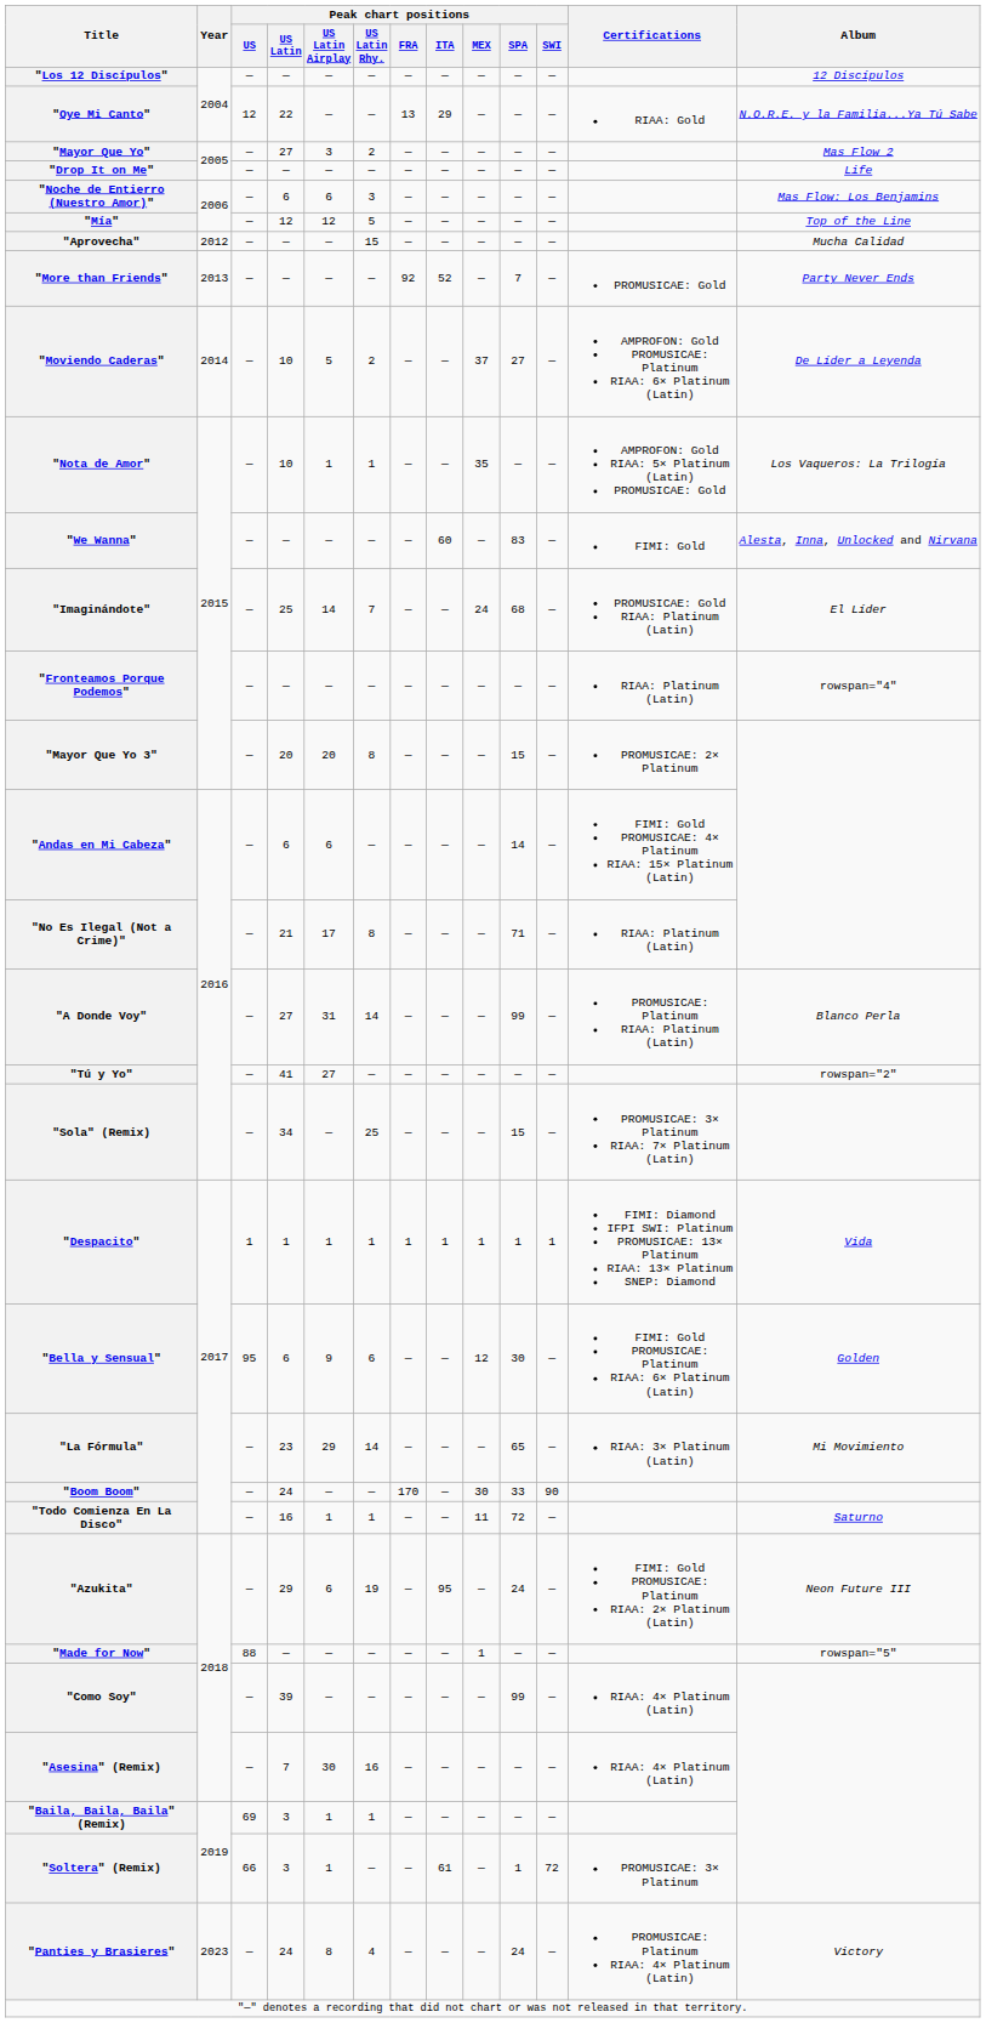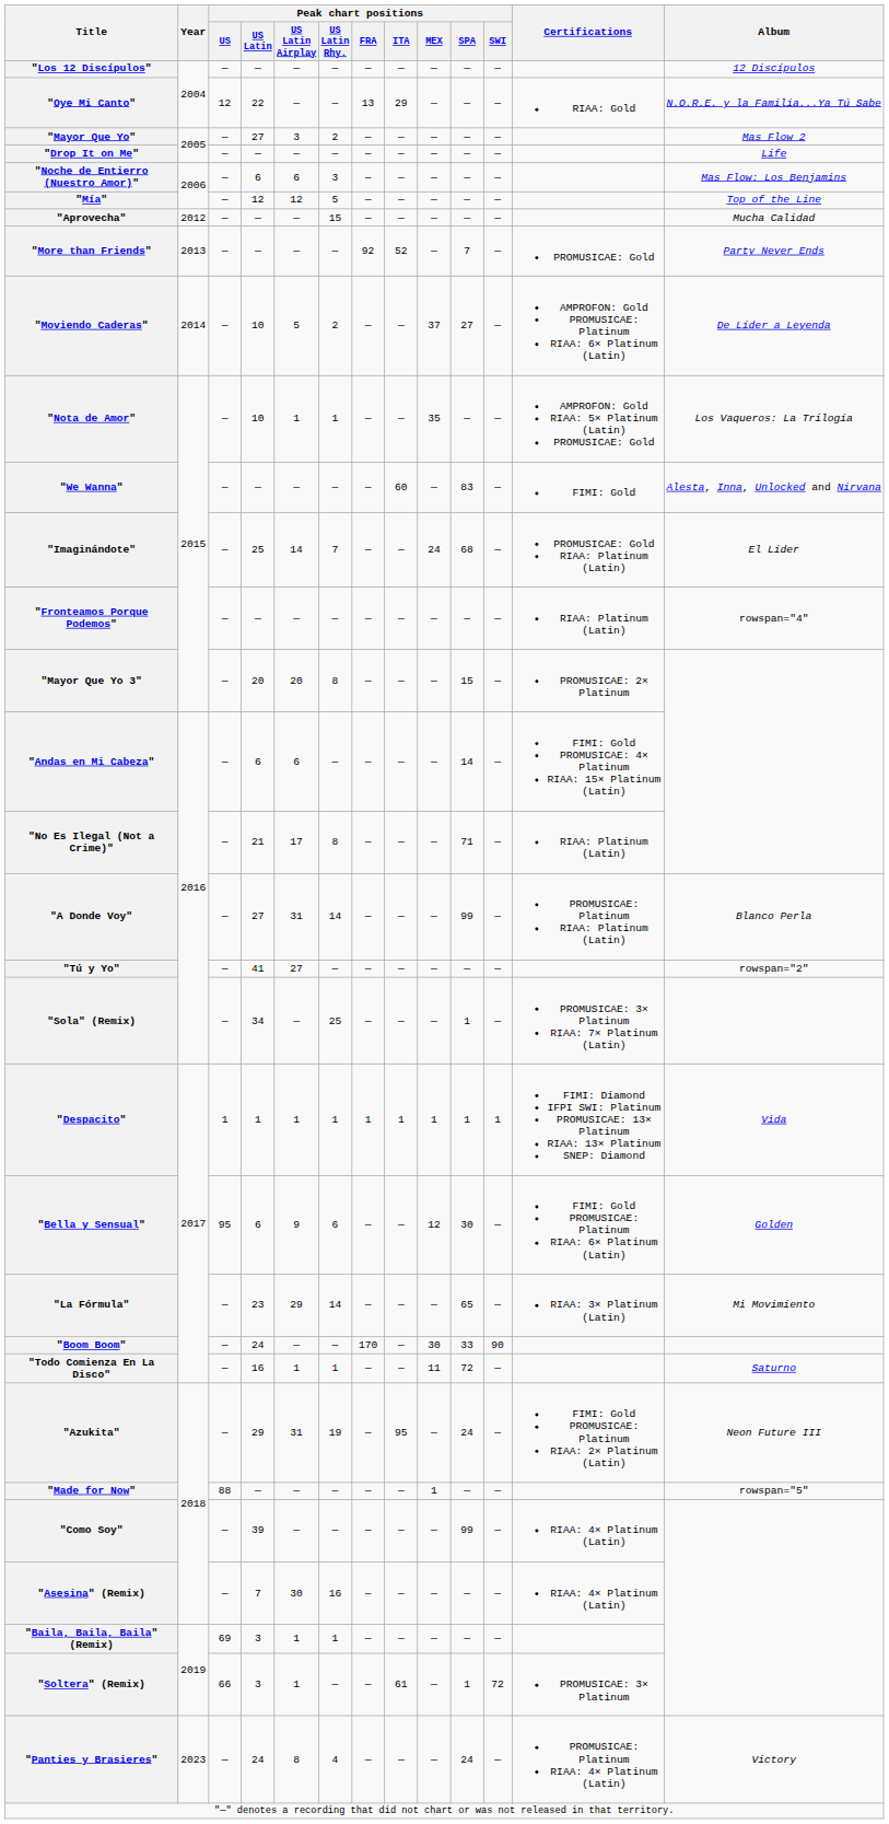"Sola" (Remix) | Peak chart positions / SPA: 15 -> 1
"Azukita" | Peak chart positions / US Latin Airplay: 6 -> 31
